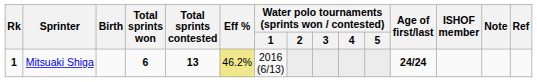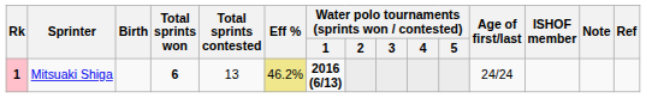Mitsuaki Shiga | Rk: no background -> pink background
Mitsuaki Shiga | Total sprints contested: bold -> normal
Mitsuaki Shiga | Water polo tournaments (sprints won / contested) / 1: normal -> bold
Mitsuaki Shiga | Age of first/last: bold -> normal
